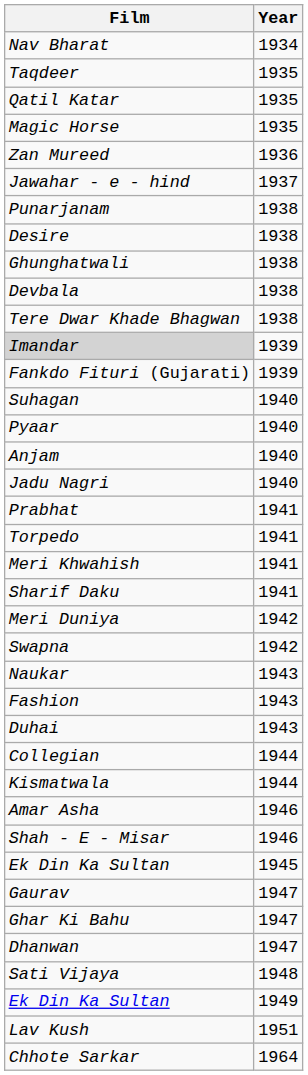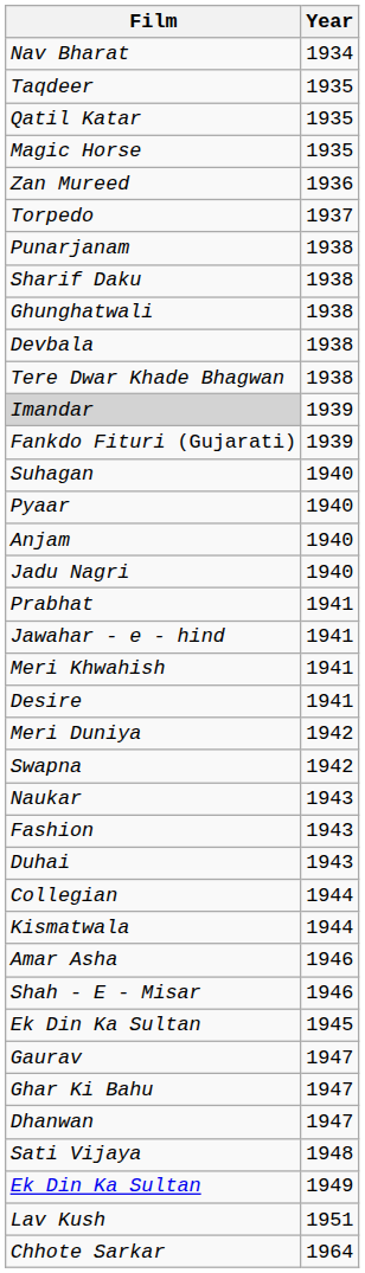row 7 | Film: Jawahar - e - hind -> Torpedo
row 9 | Film: Desire -> Sharif Daku
row 20 | Film: Torpedo -> Jawahar - e - hind
row 22 | Film: Sharif Daku -> Desire
